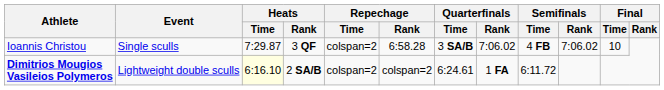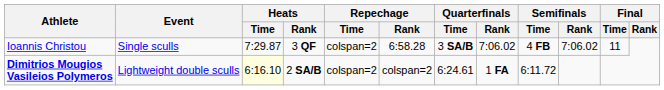Ioannis Christou | Final / Time: 10 -> 11
